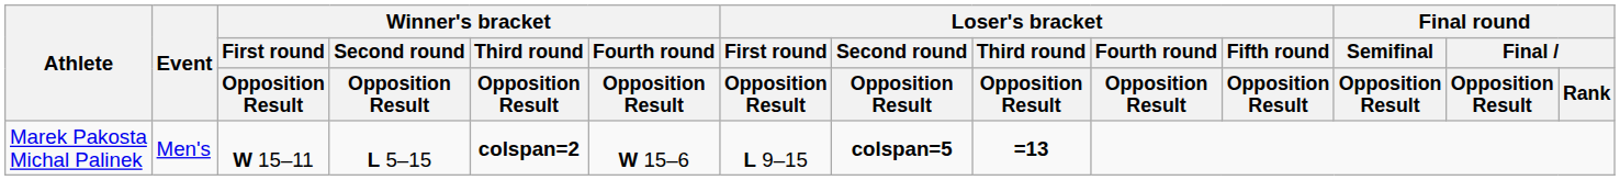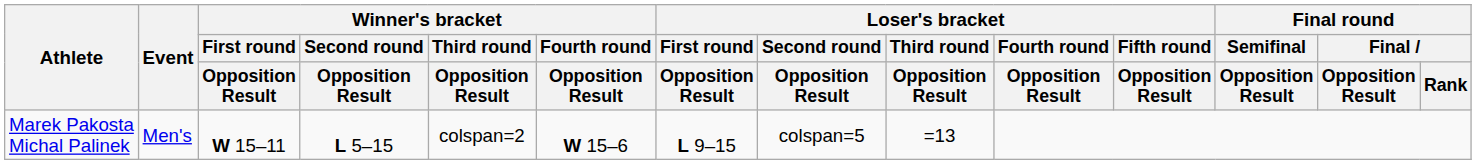Marek Pakosta Michal Palinek | Winner's bracket / Third round / Opposition Result: bold -> normal
Marek Pakosta Michal Palinek | Loser's bracket / Second round / Opposition Result: bold -> normal
Marek Pakosta Michal Palinek | Loser's bracket / Third round / Opposition Result: bold -> normal
